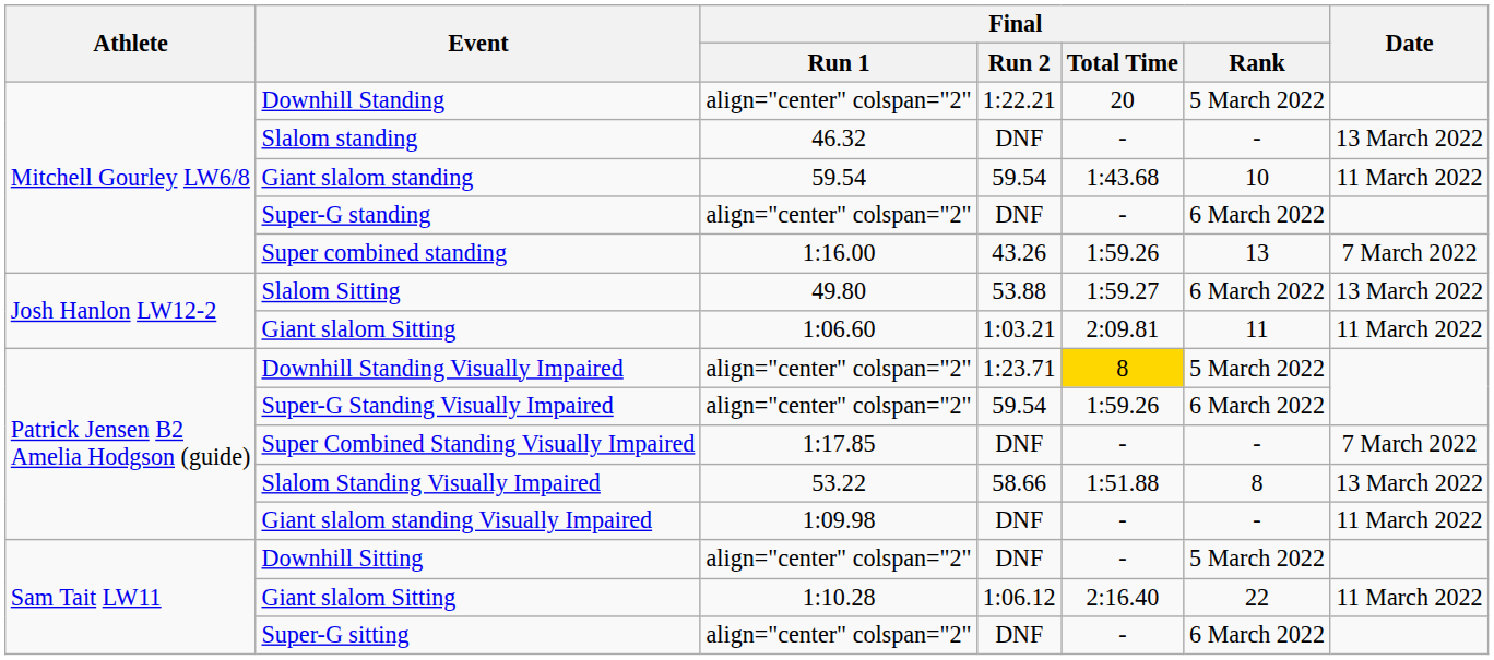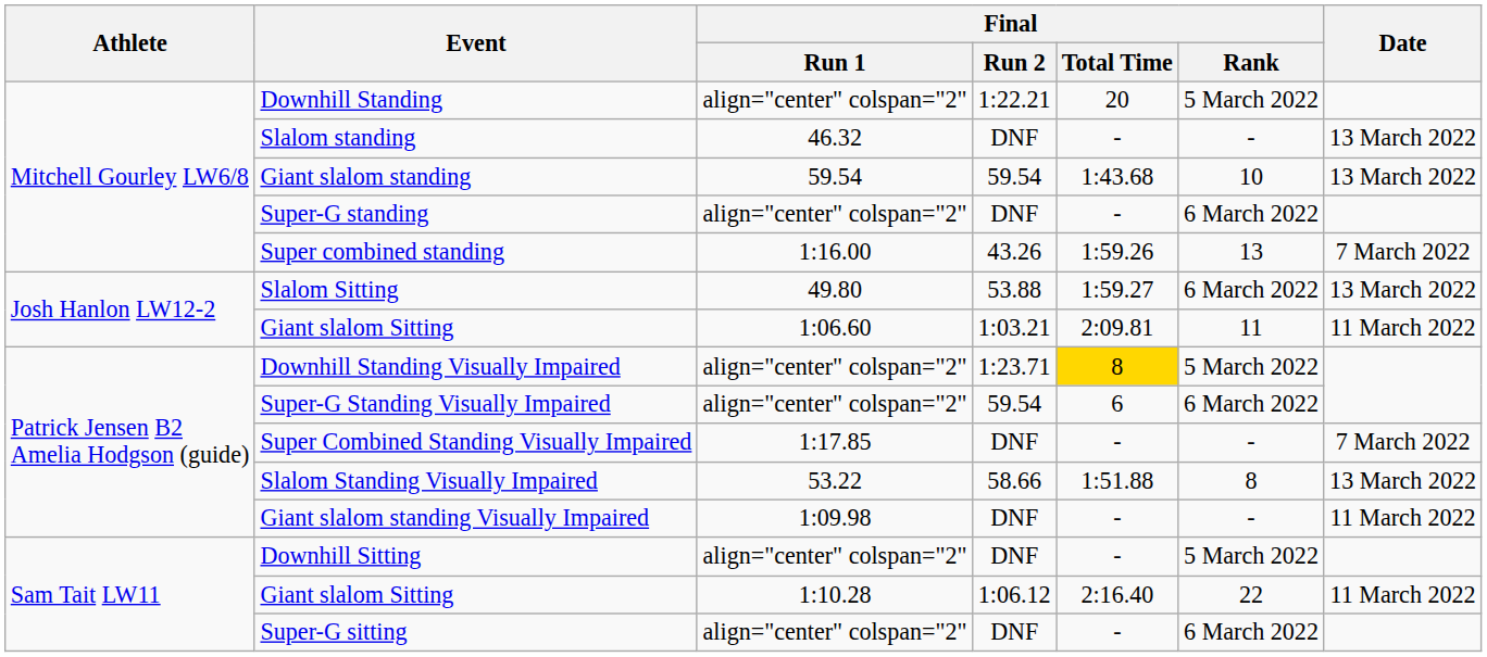Giant slalom standing | Date: 11 March 2022 -> 13 March 2022
Super-G Standing Visually Impaired | Final / Total Time: 1:59.26 -> 6
